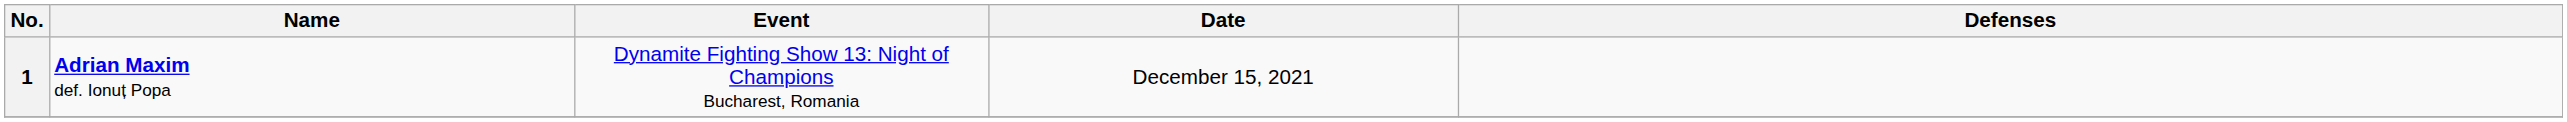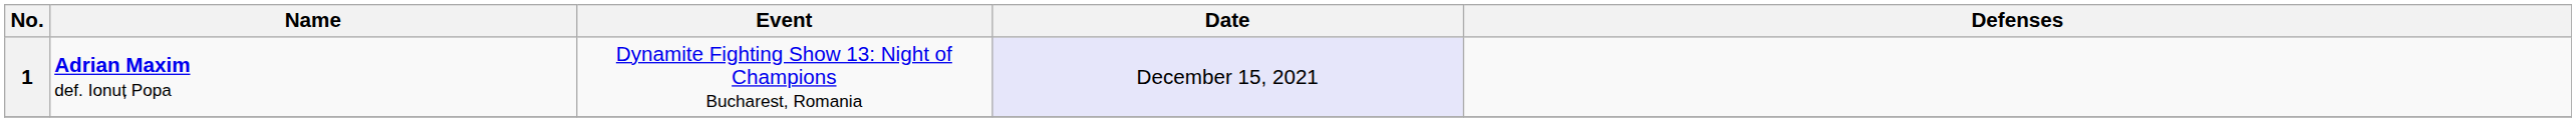1 | Date: no background -> lavender background
